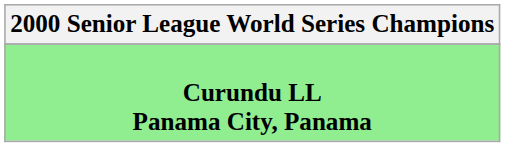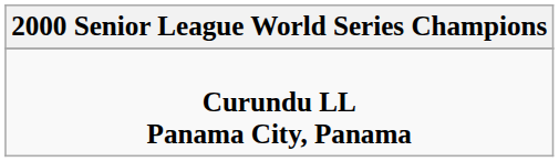row 2 | column 1: lightgreen background -> no background
